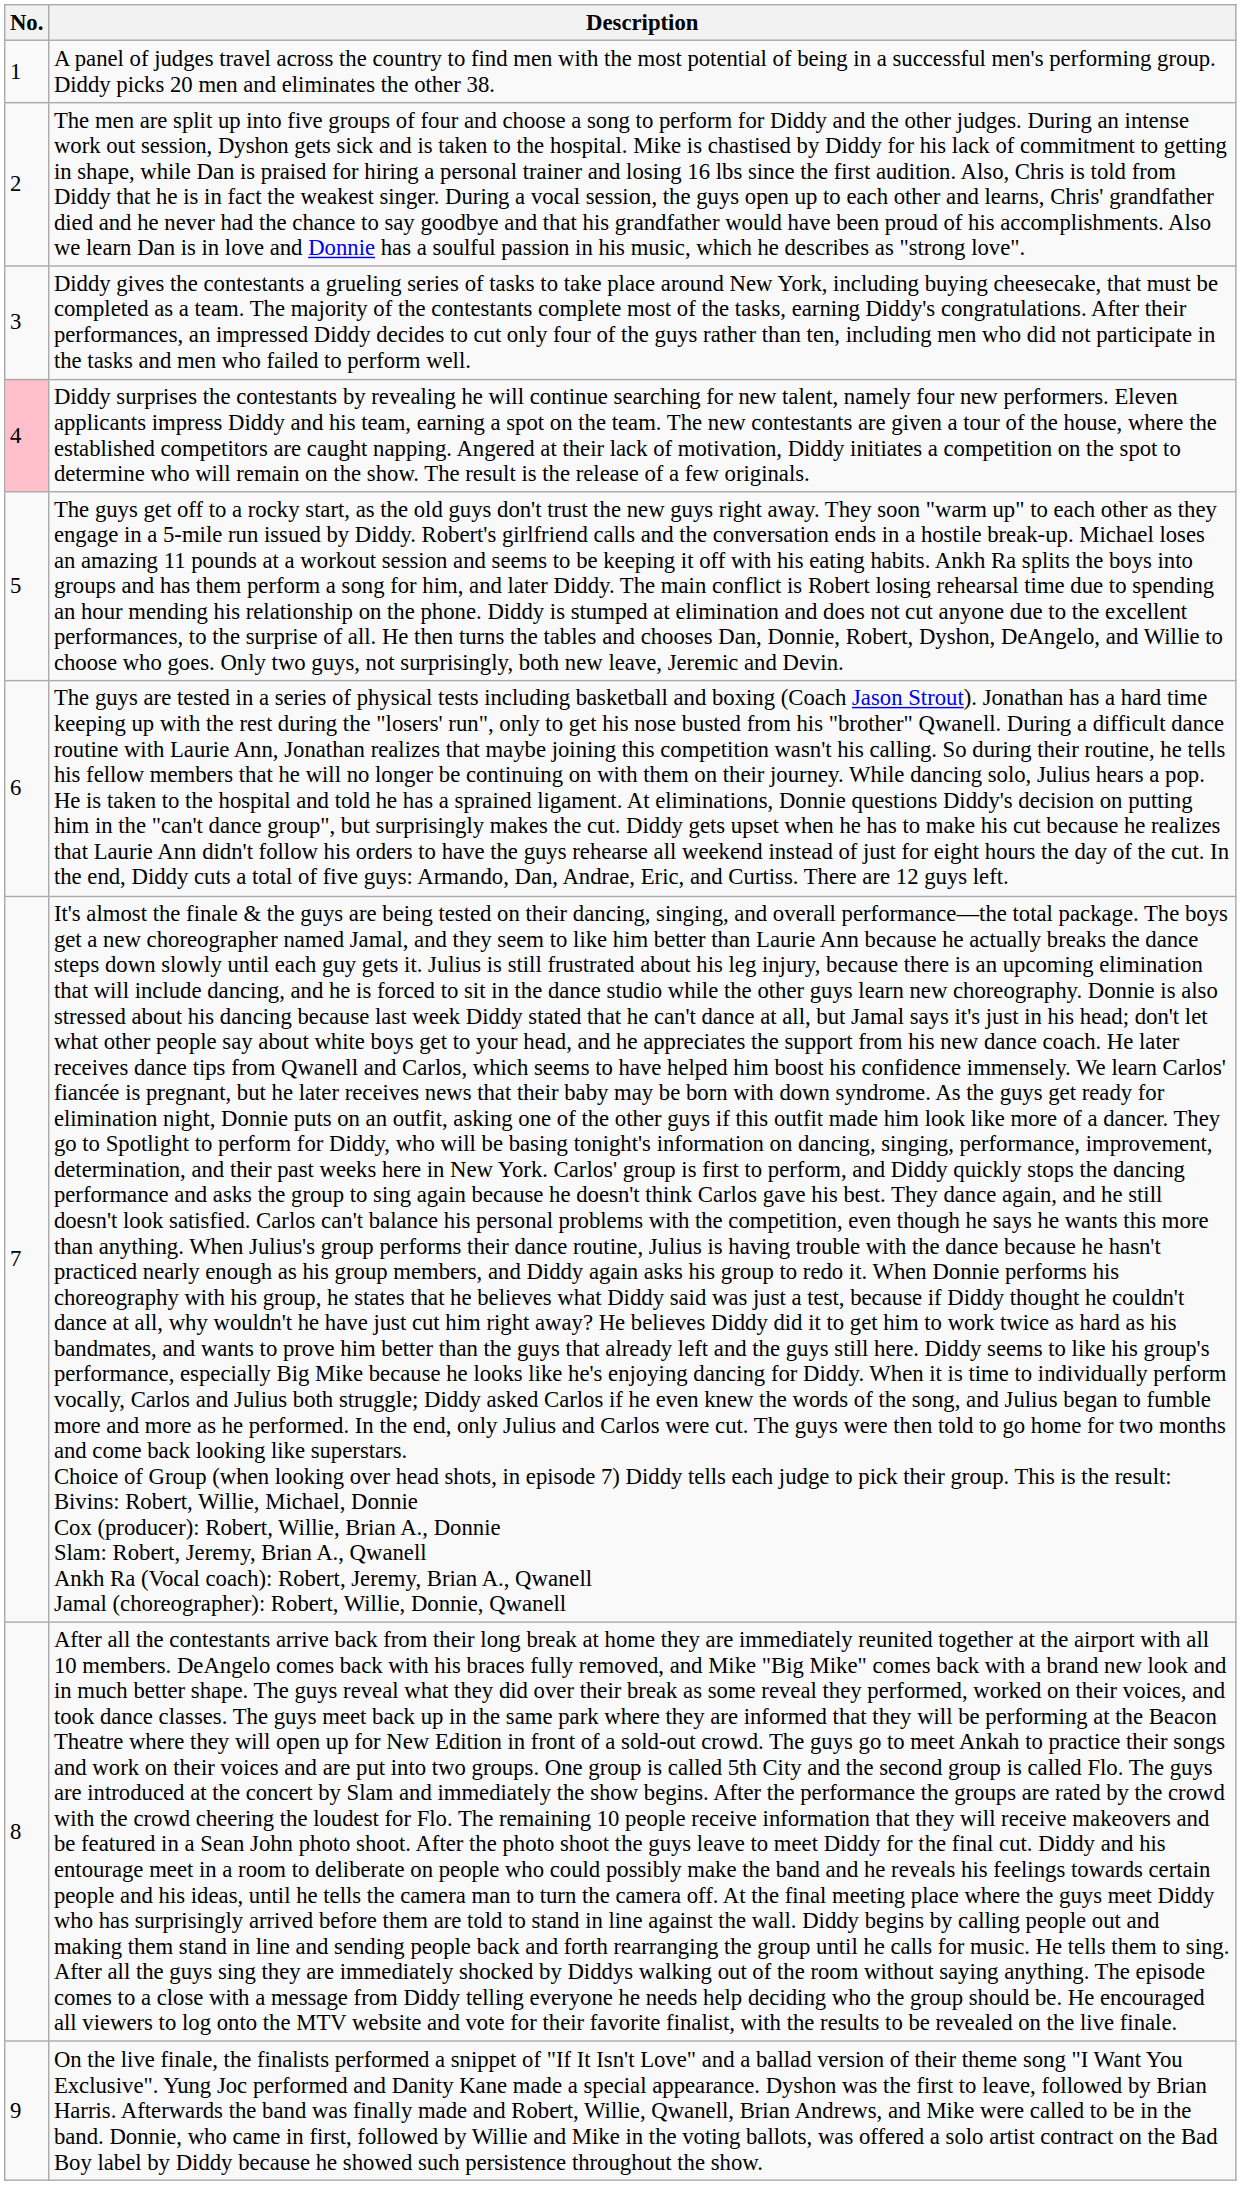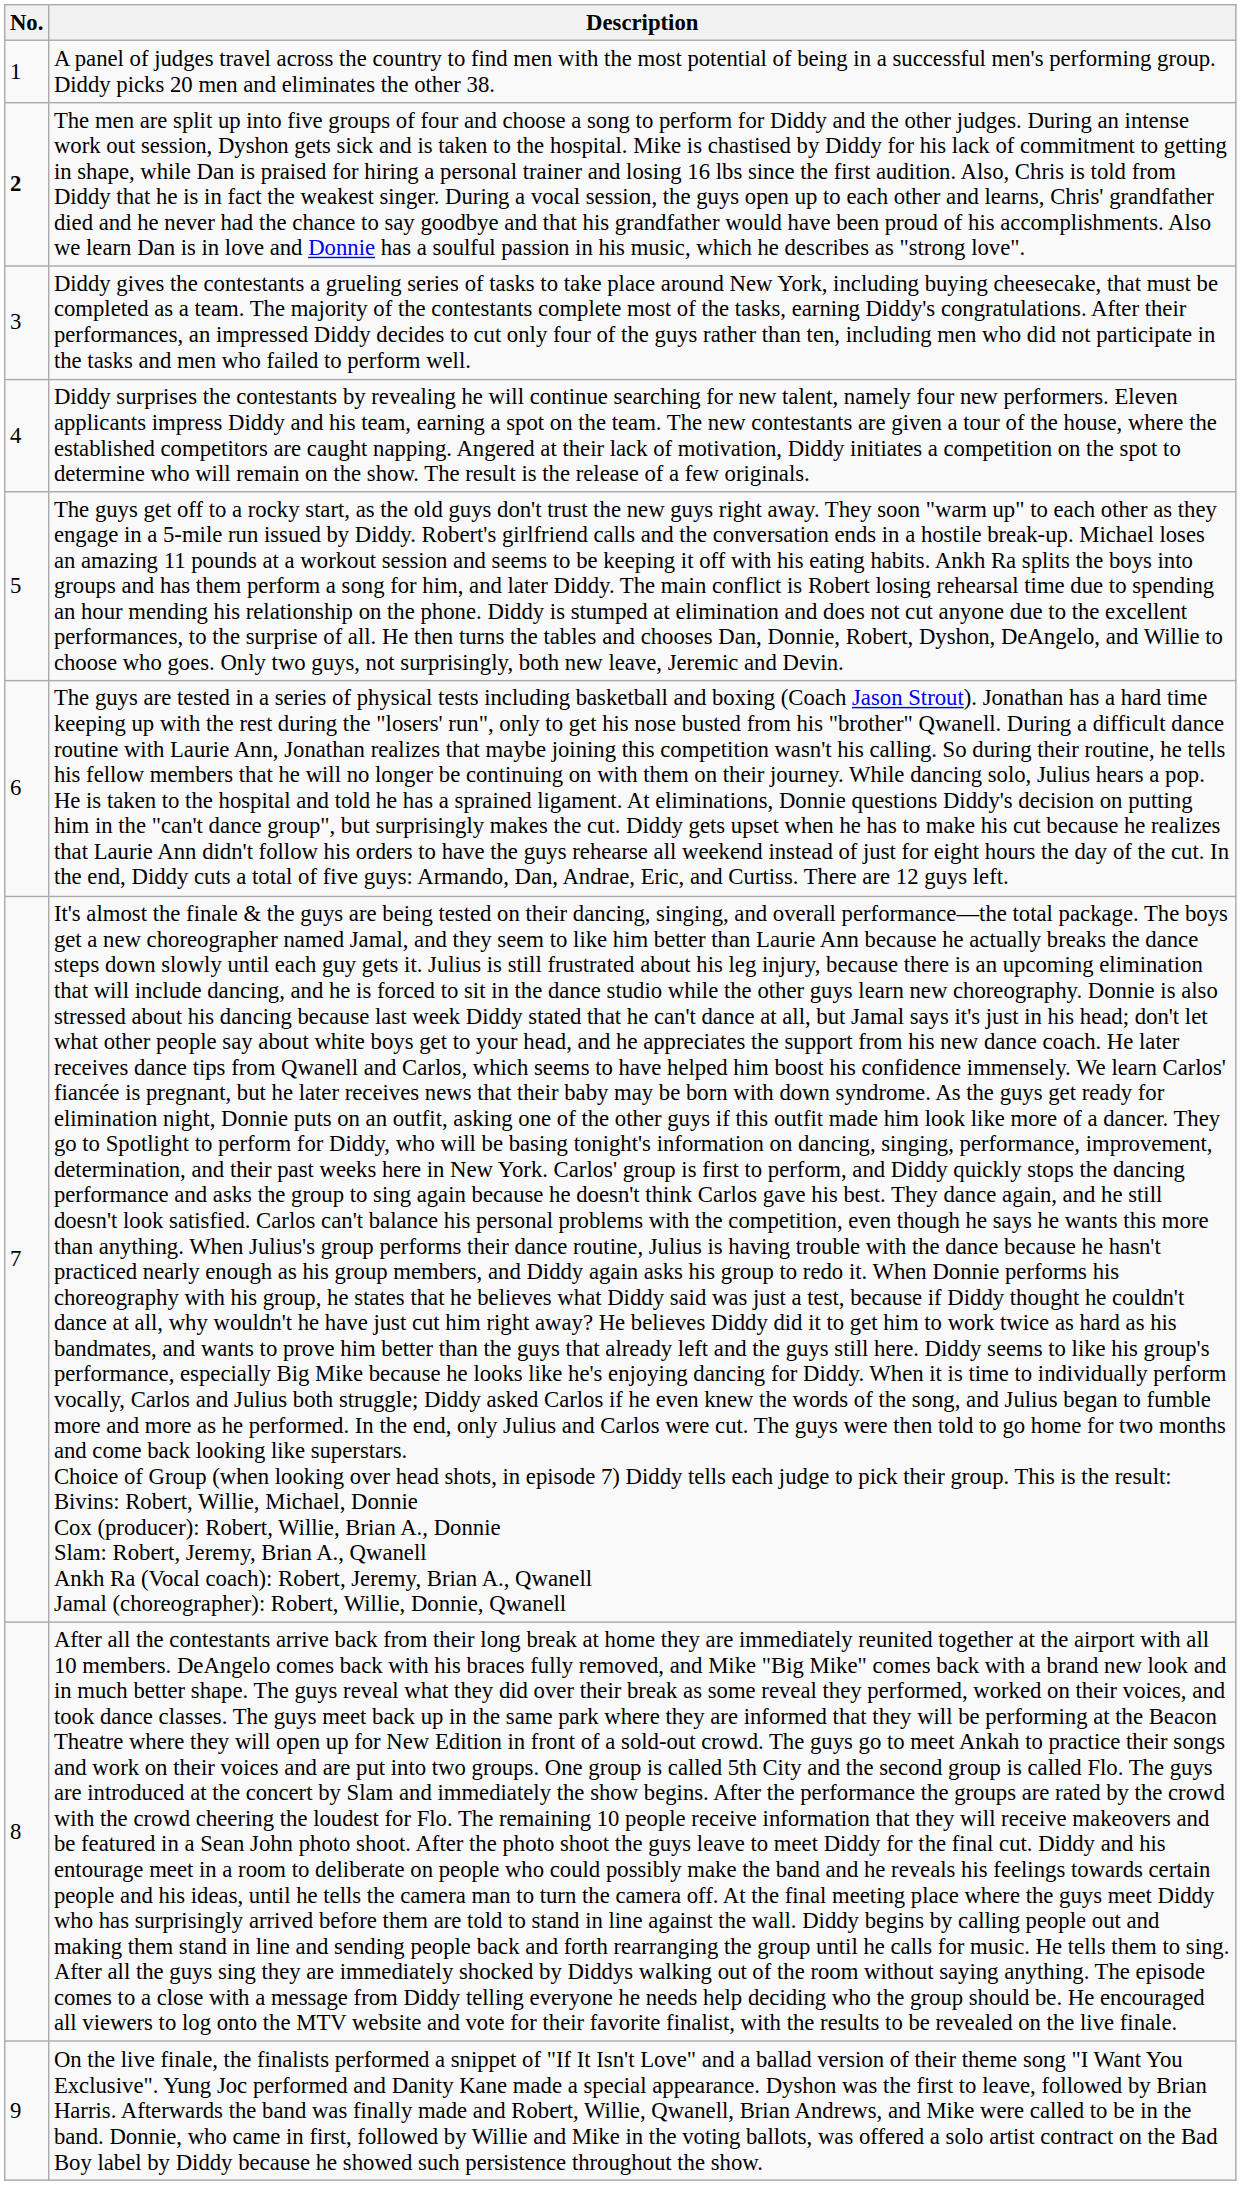row 3 | No.: normal -> bold
row 5 | No.: pink background -> no background
